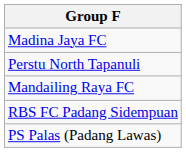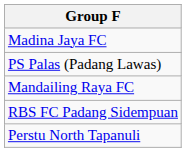row 3 | column 1: Perstu North Tapanuli -> PS Palas (Padang Lawas)
row 6 | column 1: PS Palas (Padang Lawas) -> Perstu North Tapanuli
